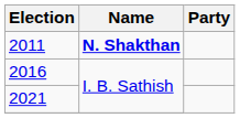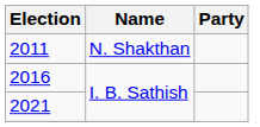2011 | Name: bold -> normal
